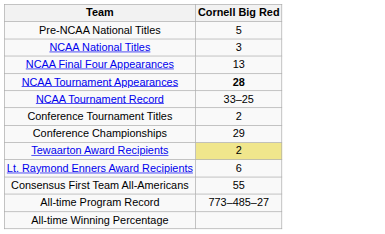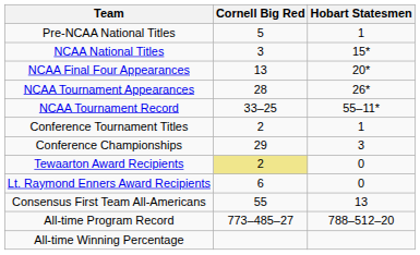+ column: Hobart Statesmen | 1 | 15* | 20* | 26* | 55–11* | 1 | 3 | 0 | 0 | 13 | 788–512–20
NCAA Tournament Appearances | Cornell Big Red: bold -> normal
